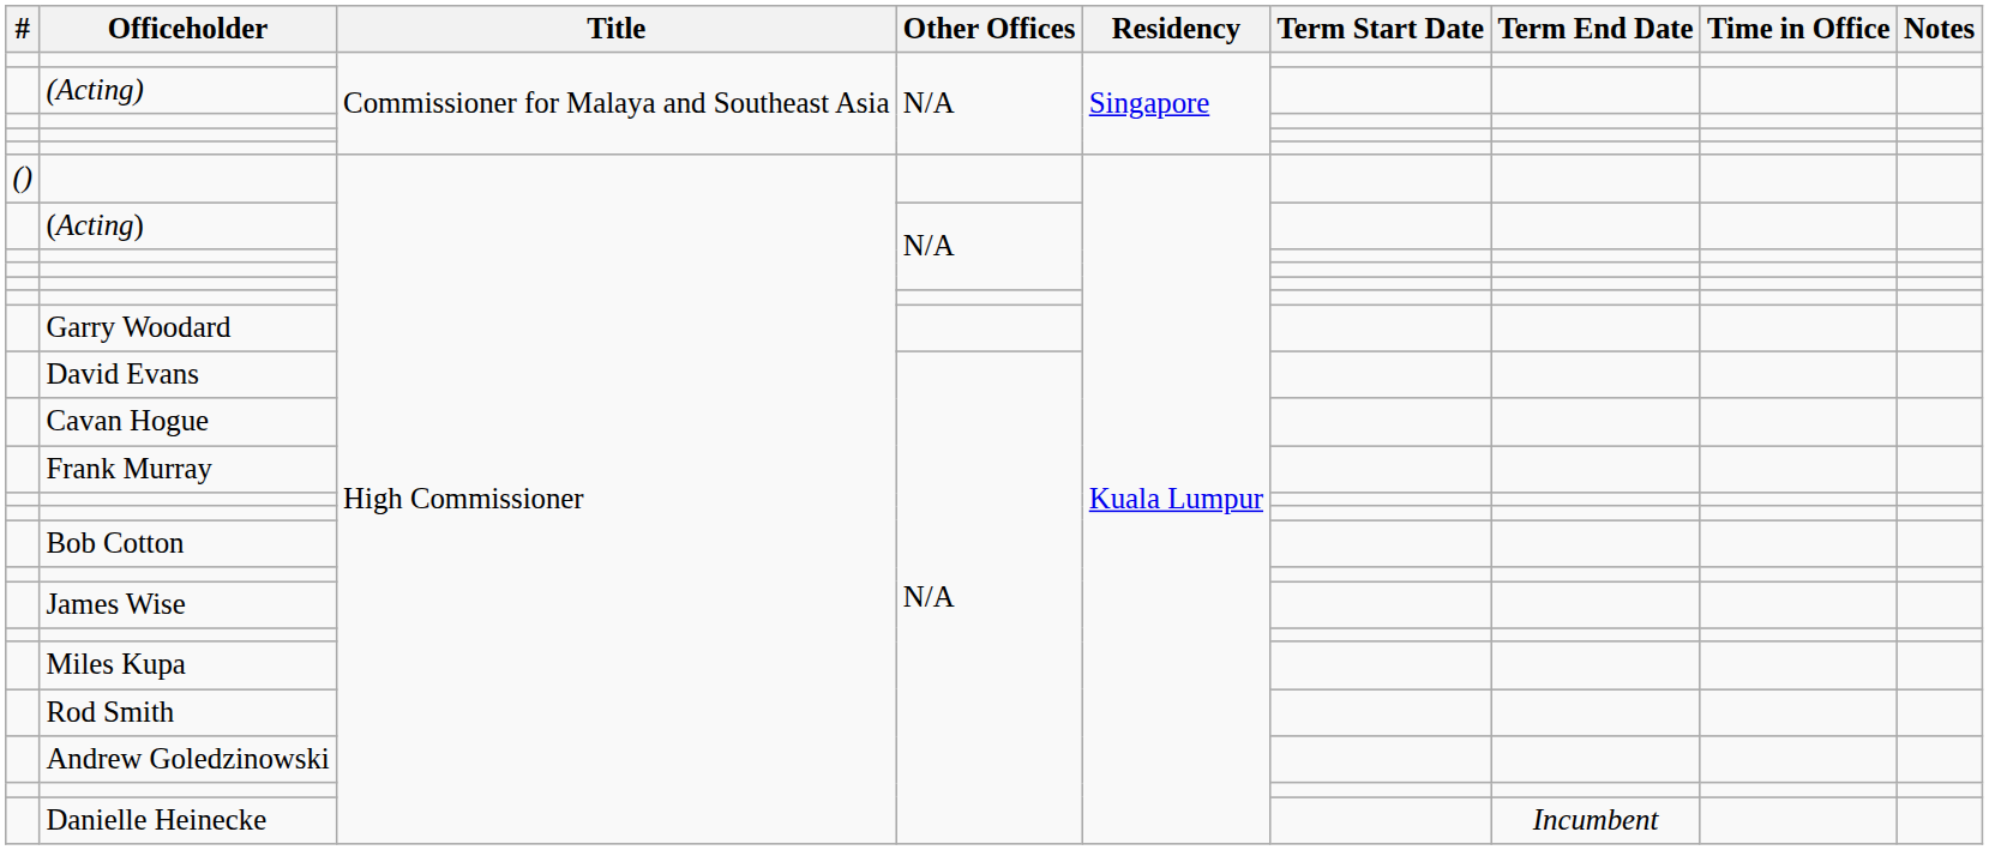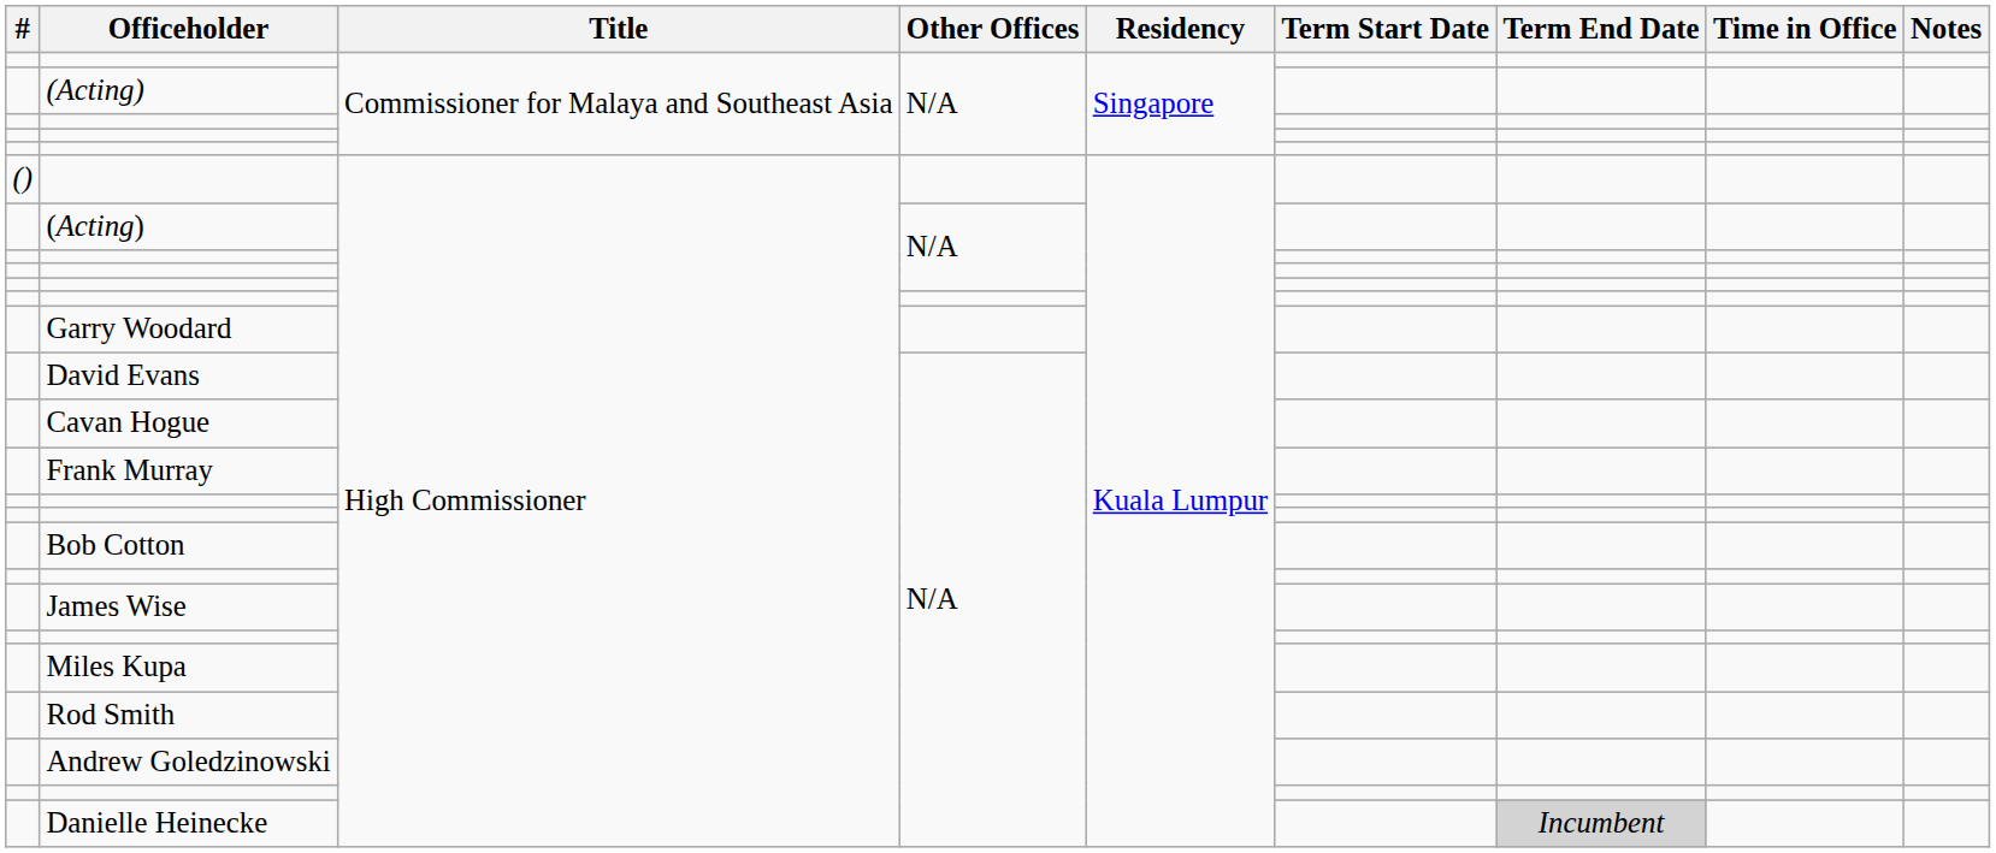Danielle Heinecke | Term End Date: no background -> lightgrey background
